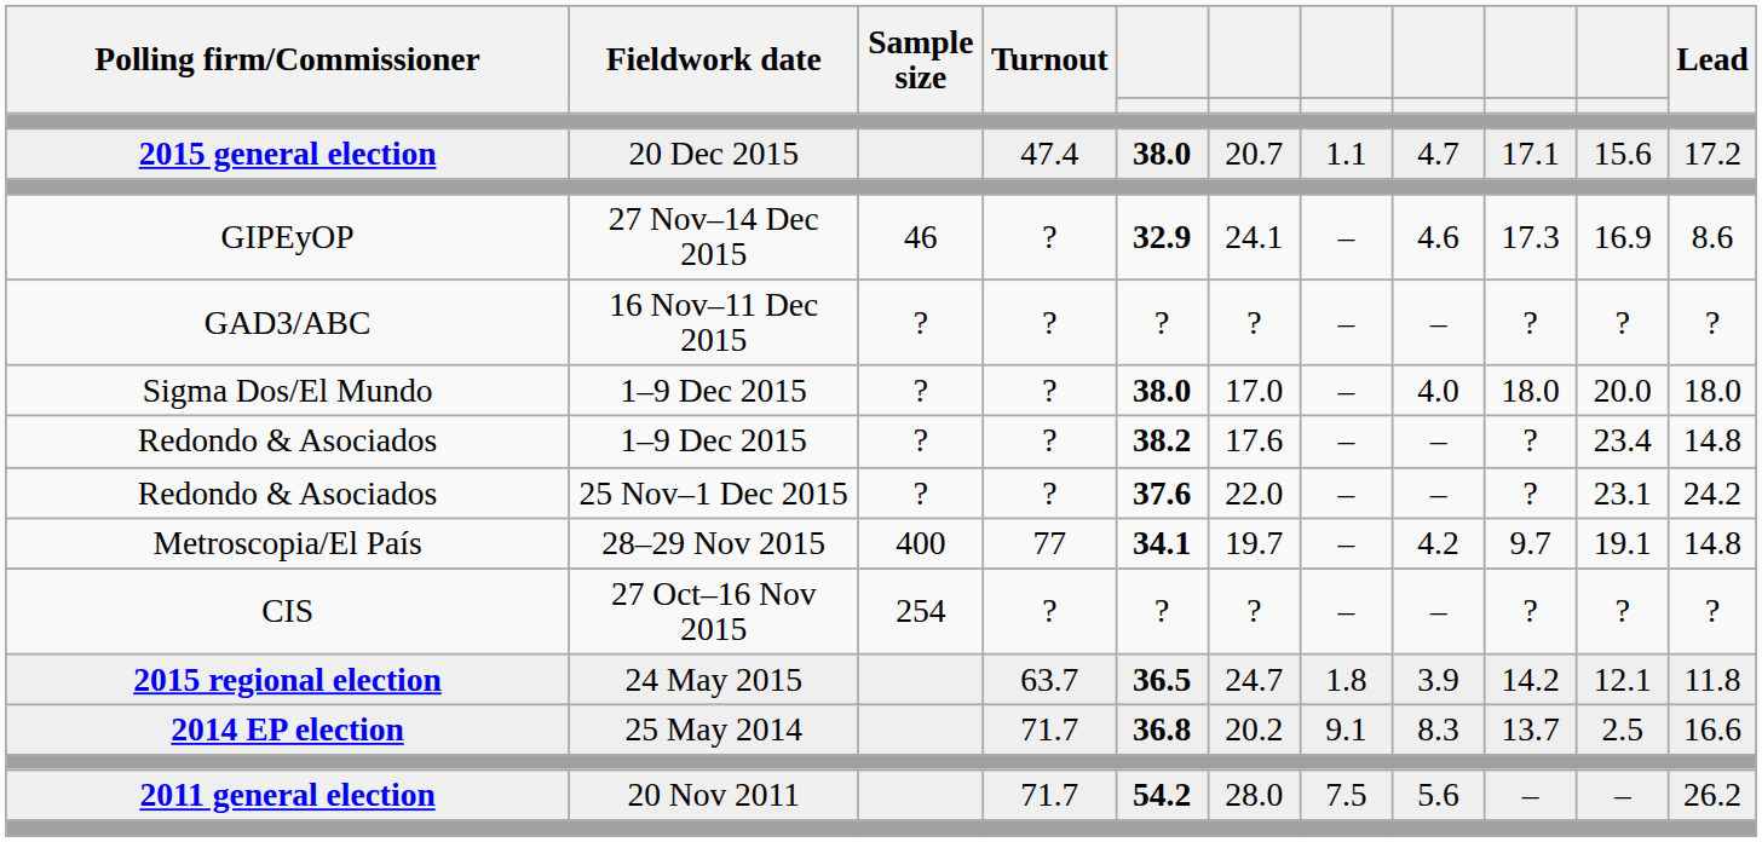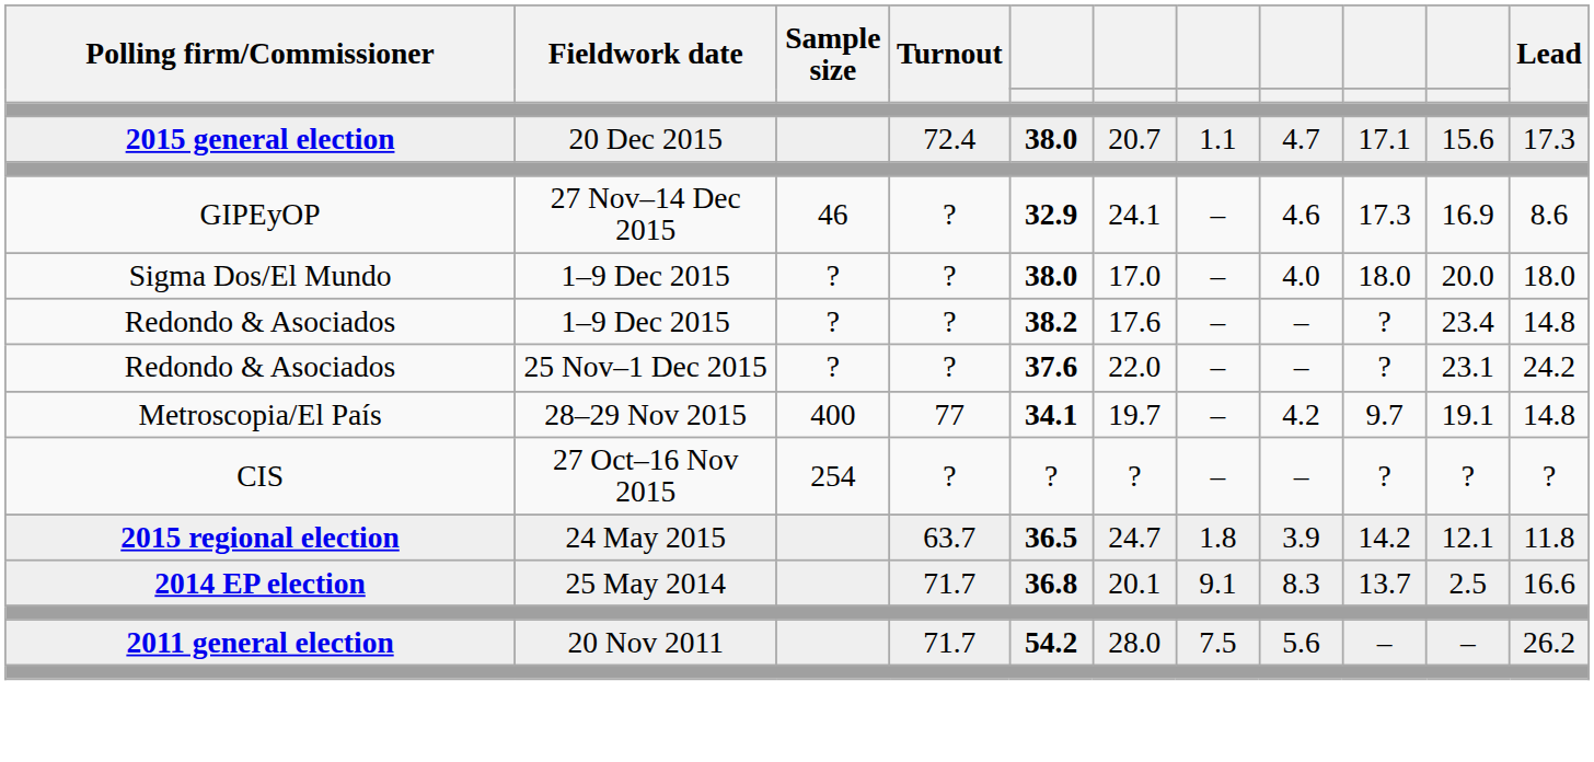2015 general election | Turnout: 47.4 -> 72.4
2015 general election | Lead: 17.2 -> 17.3
- row: GAD3/ABC | 16 Nov–11 Dec 2015 | ? | ? | ? | ? | – | – | ? | ? | ?
2014 EP election | column 6: 20.2 -> 20.1
